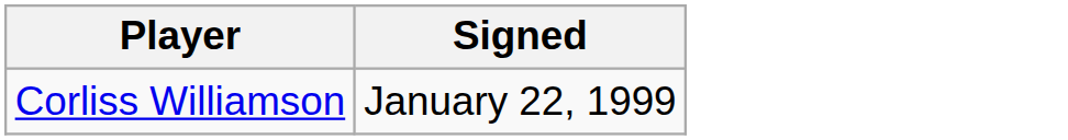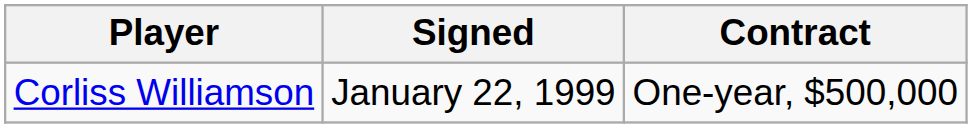+ column: Contract | One-year, $500,000
